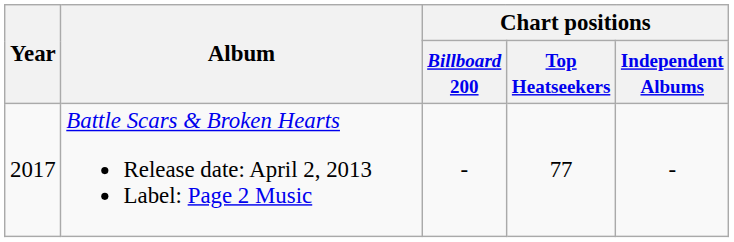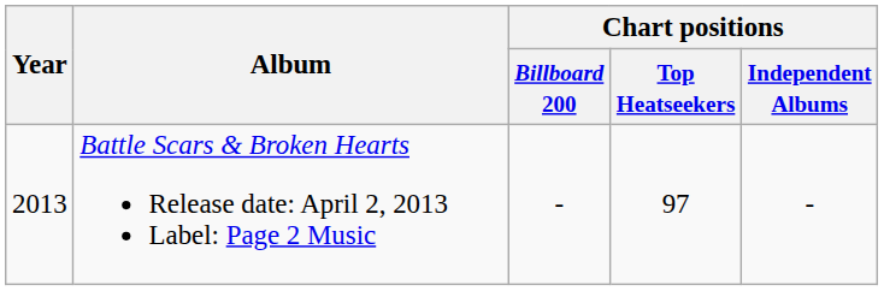row 3 | Year: 2017 -> 2013
row 3 | Chart positions / Top Heatseekers: 77 -> 97
